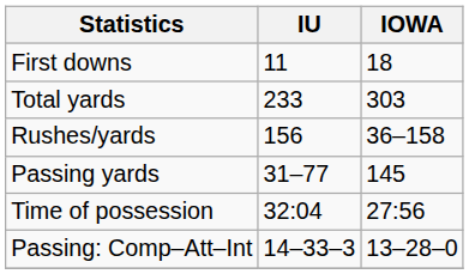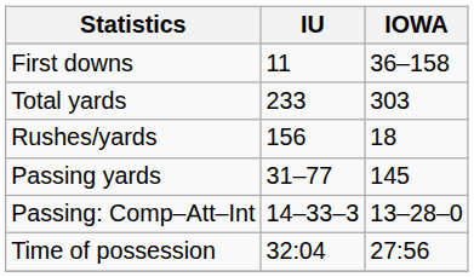First downs | IOWA: 18 -> 36–158
Rushes/yards | IOWA: 36–158 -> 18
rows swapped: Passing: Comp–Att–Int <-> Time of possession
